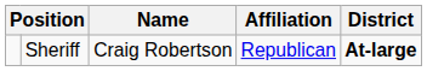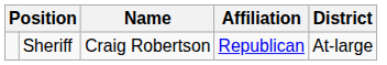Sheriff | District: bold -> normal
